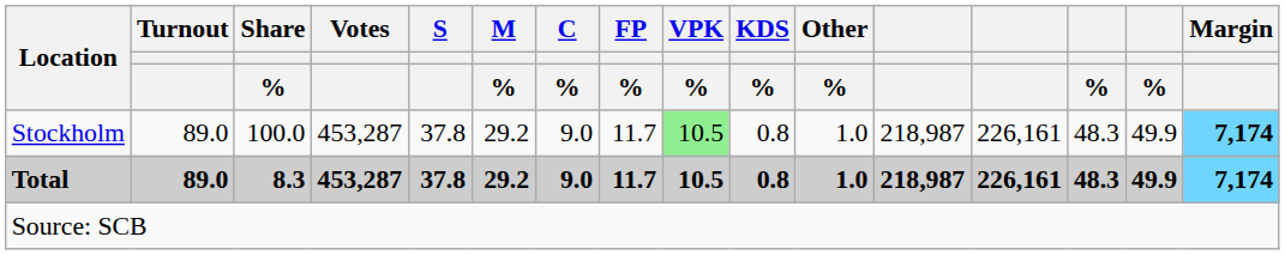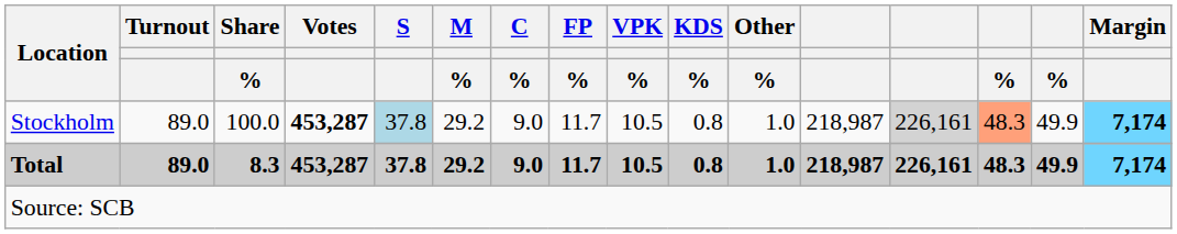Stockholm | Votes: normal -> bold
Stockholm | S: no background -> lightblue background
Stockholm | VPK / %: lightgreen background -> no background
Stockholm | column 13: no background -> lightgrey background
Stockholm | column 14: no background -> lightsalmon background
